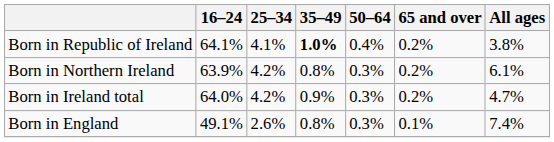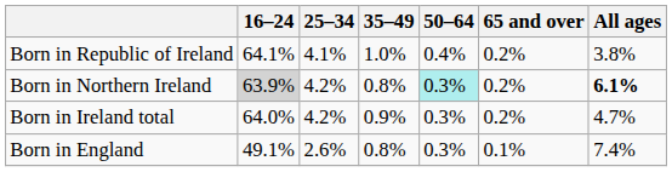Born in Republic of Ireland | 35–49: bold -> normal
Born in Northern Ireland | 16–24: no background -> lightgrey background
Born in Northern Ireland | 50–64: no background -> paleturquoise background
Born in Northern Ireland | All ages: normal -> bold
